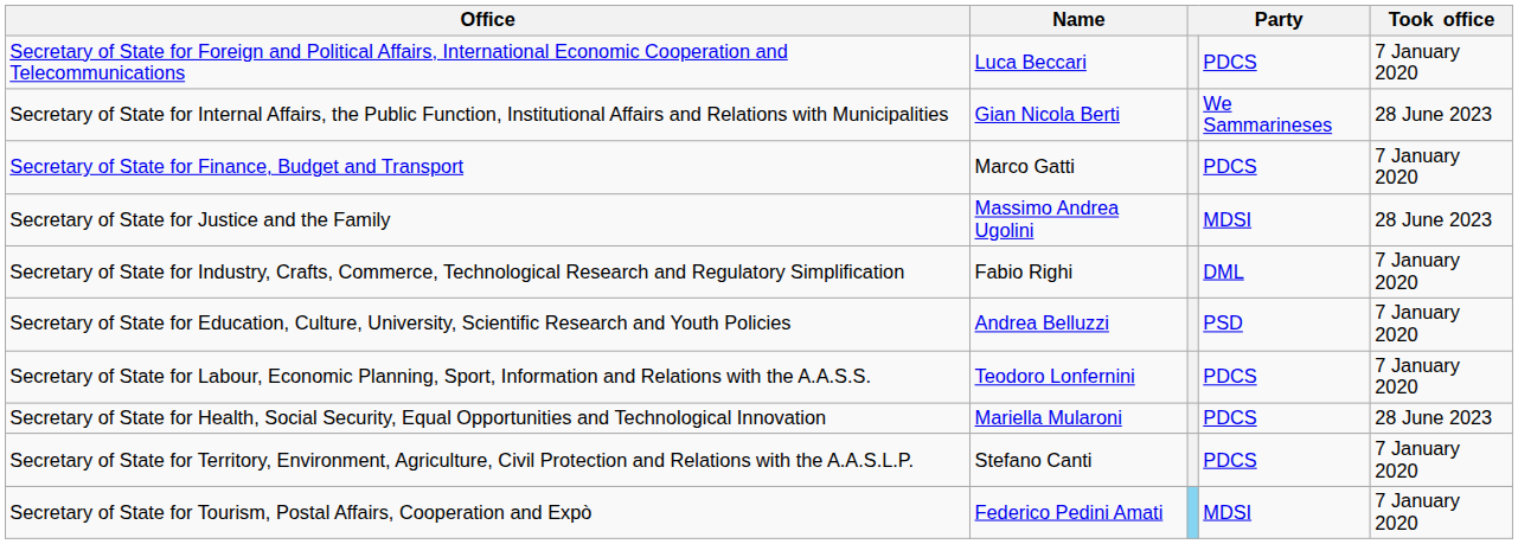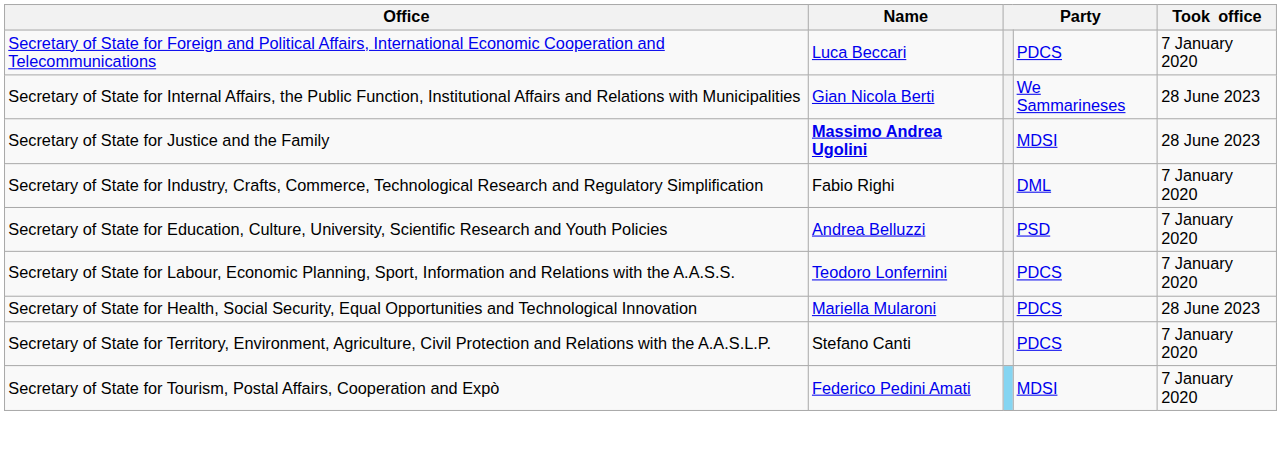- row: Secretary of State for Finance, Budget and Transport | Marco Gatti | PDCS | 7 January 2020
Secretary of State for Justice and the Family | Name: normal -> bold
